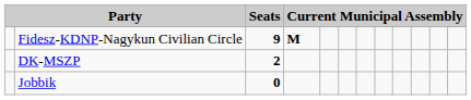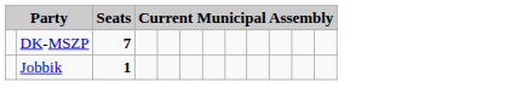- row: Fidesz-KDNP-Nagykun Civilian Circle | 9 | M
DK-MSZP | Seats: 2 -> 7
Jobbik | Seats: 0 -> 1
